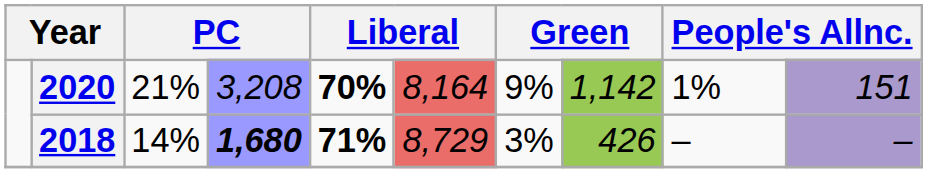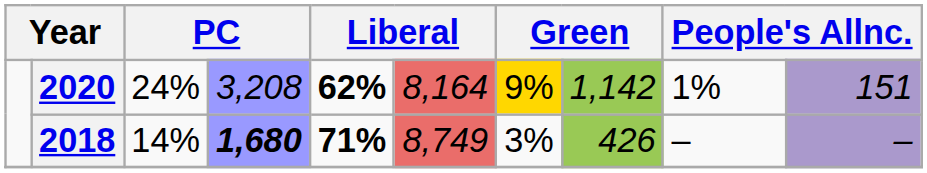2020 | column 3: 21% -> 24%
2020 | column 5: 70% -> 62%
2020 | column 7: no background -> gold background
2018 | column 6: 8,729 -> 8,749
